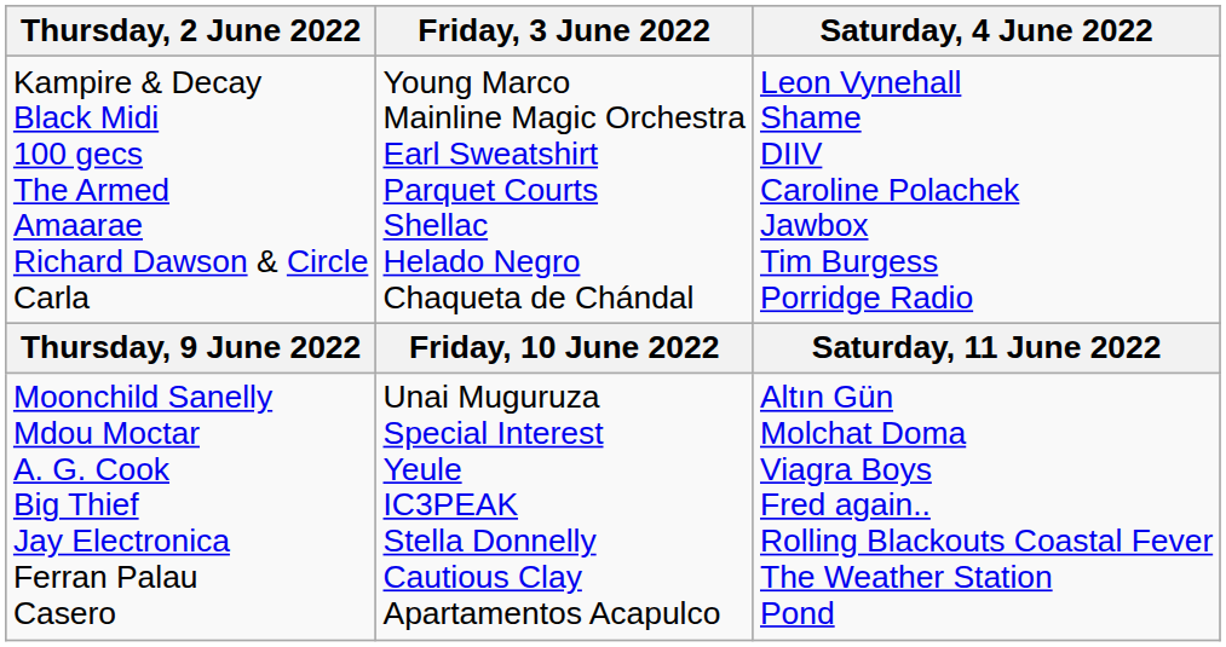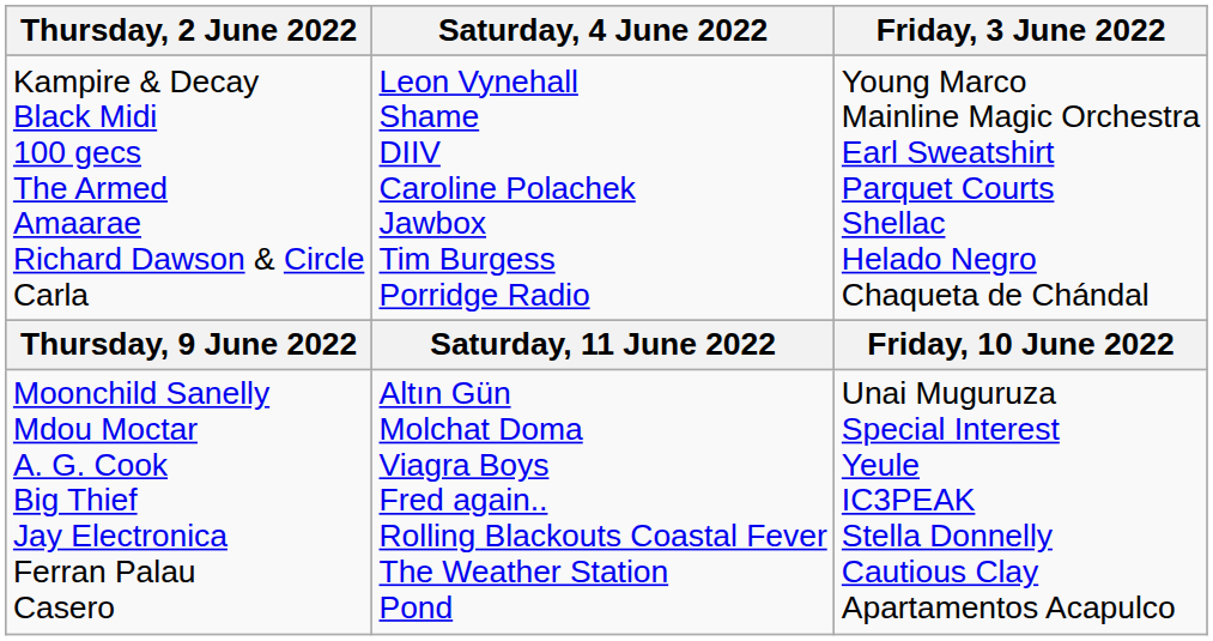columns swapped: Friday, 3 June 2022 <-> Saturday, 4 June 2022
